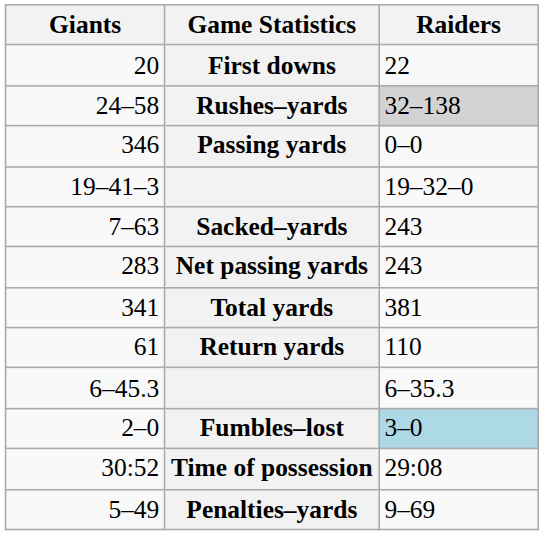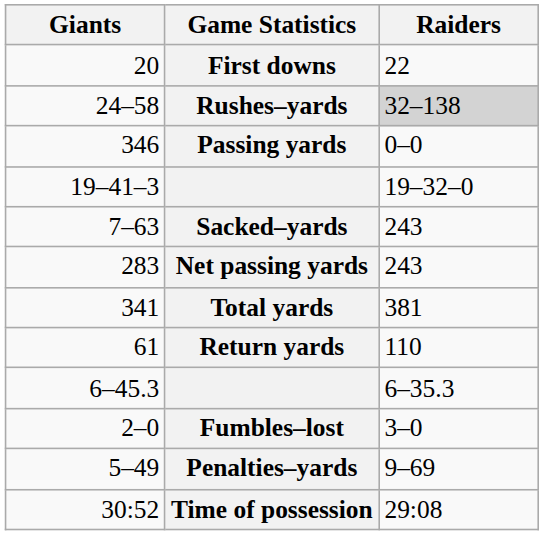Fumbles–lost | Raiders: lightblue background -> no background
rows swapped: Penalties–yards <-> Time of possession
